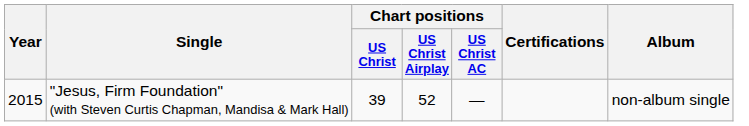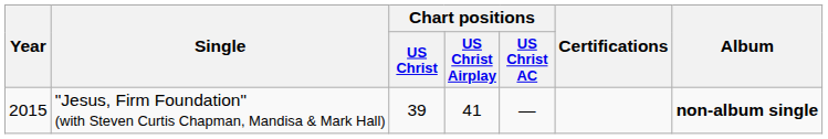row 3 | Chart positions / US Christ Airplay: 52 -> 41
row 3 | Album: normal -> bold
